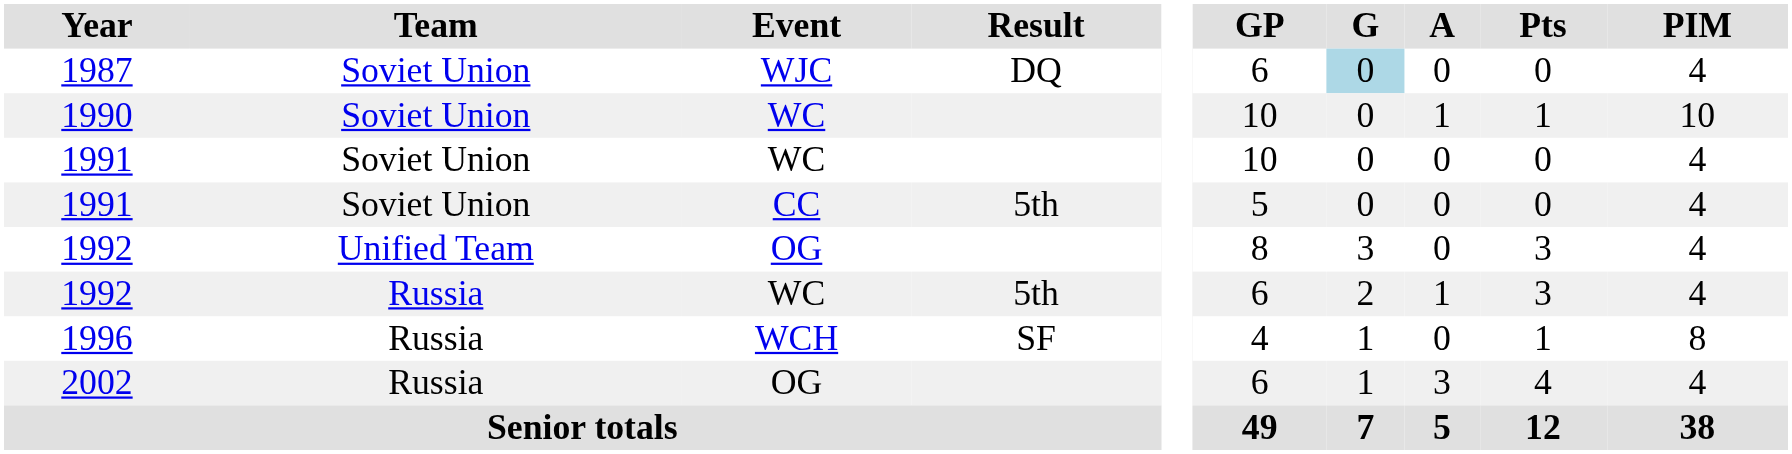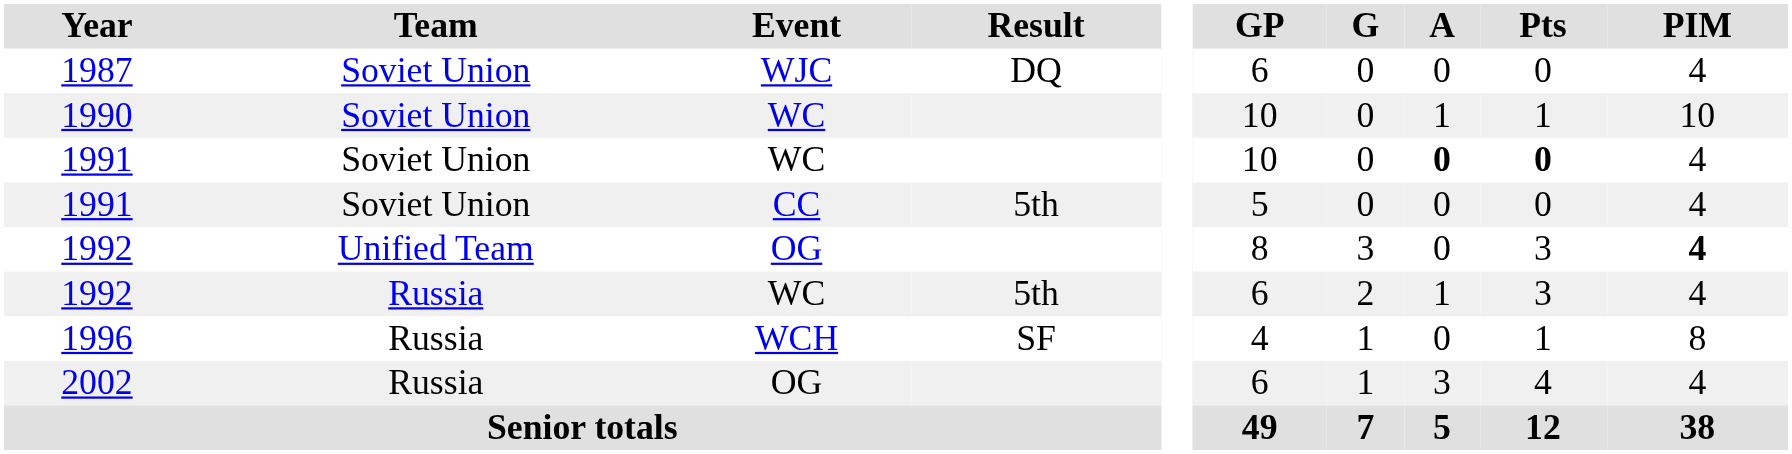1987 | G: lightblue background -> no background
1991 / WC | A: normal -> bold
1991 / WC | Pts: normal -> bold
1992 / OG | PIM: normal -> bold
